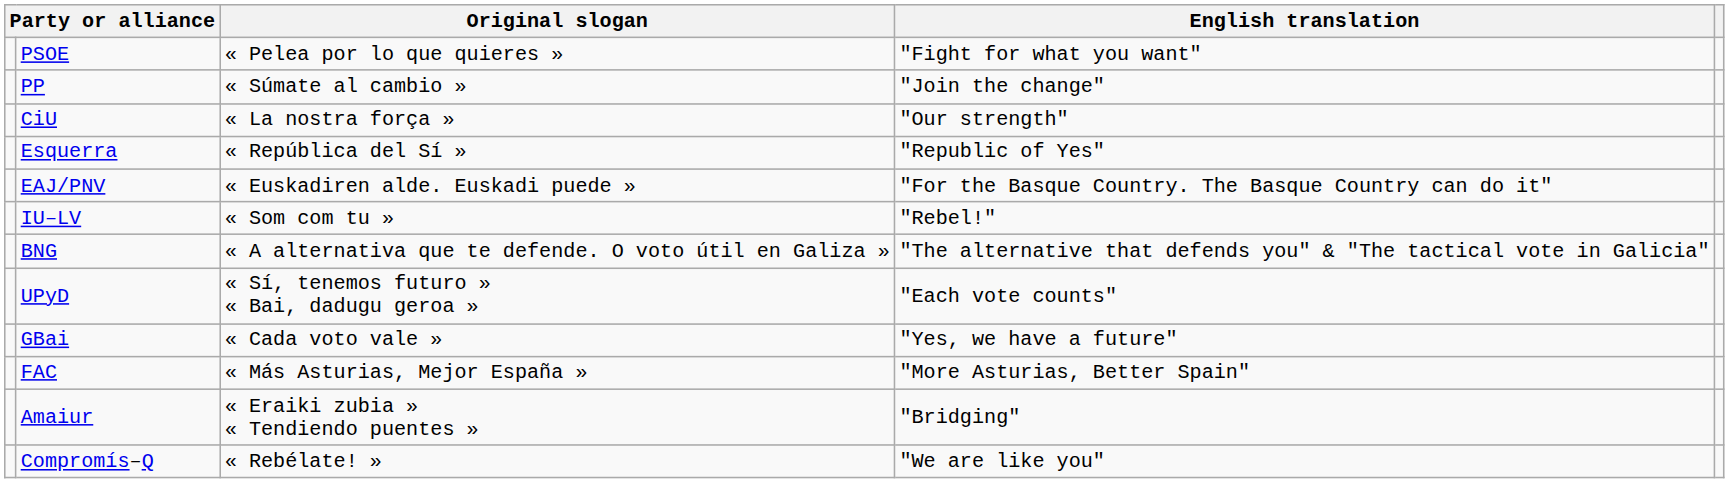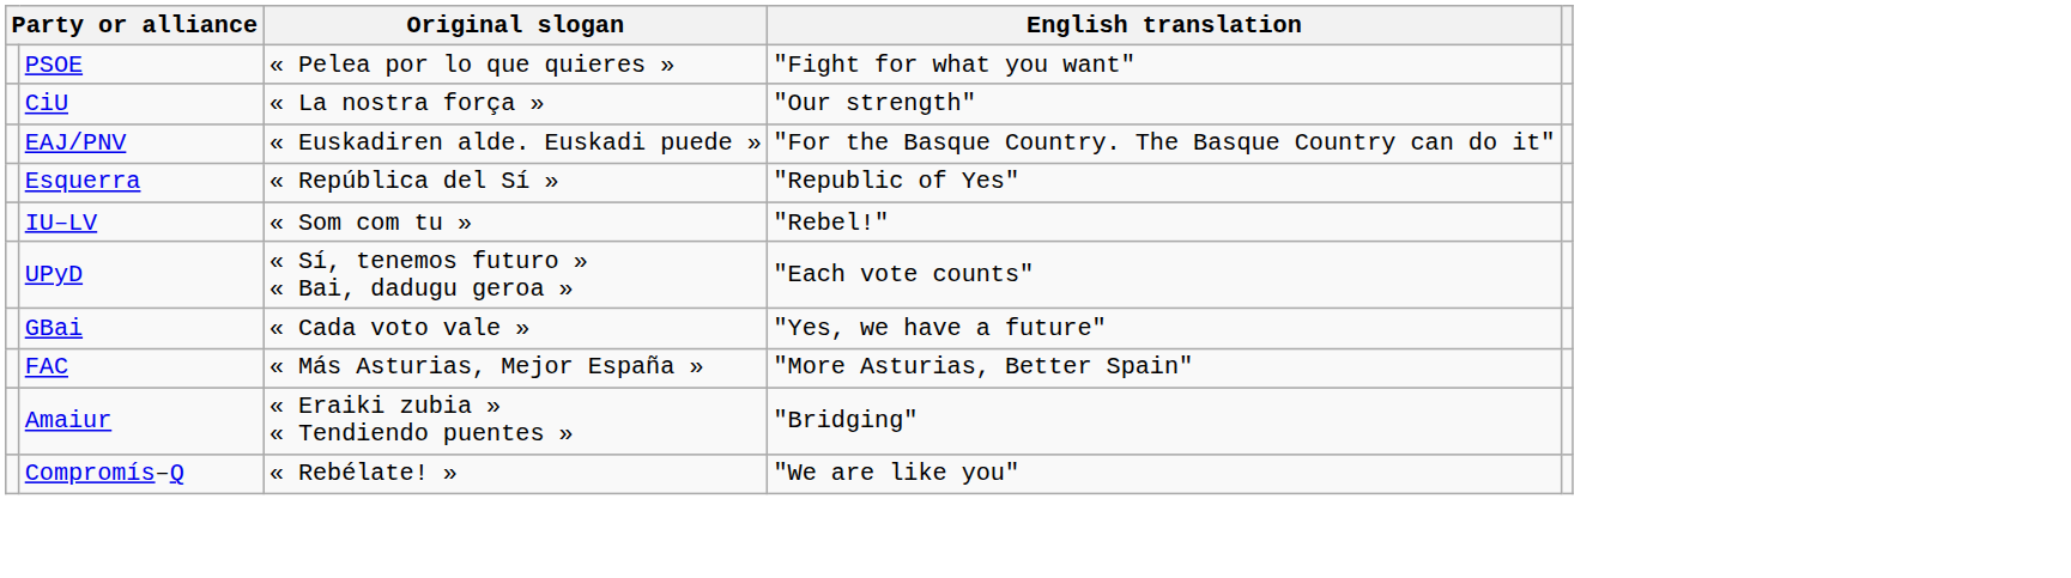- row: PP | « Súmate al cambio » | "Join the change"
rows swapped: EAJ/PNV <-> Esquerra
- row: BNG | « A alternativa que te defende. O voto útil en Galiza » | "The alternative that defends you" & "The tactical vote in Galicia"
